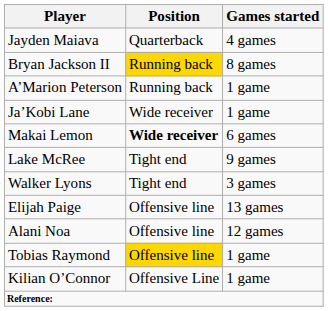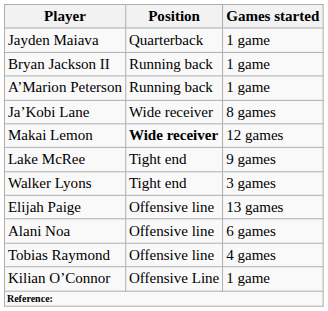Jayden Maiava | Games started: 4 games -> 1 game
Bryan Jackson II | Position: gold background -> no background
Bryan Jackson II | Games started: 8 games -> 1 game
Ja’Kobi Lane | Games started: 1 game -> 8 games
Makai Lemon | Games started: 6 games -> 12 games
Alani Noa | Games started: 12 games -> 6 games
Tobias Raymond | Position: gold background -> no background
Tobias Raymond | Games started: 1 game -> 4 games
